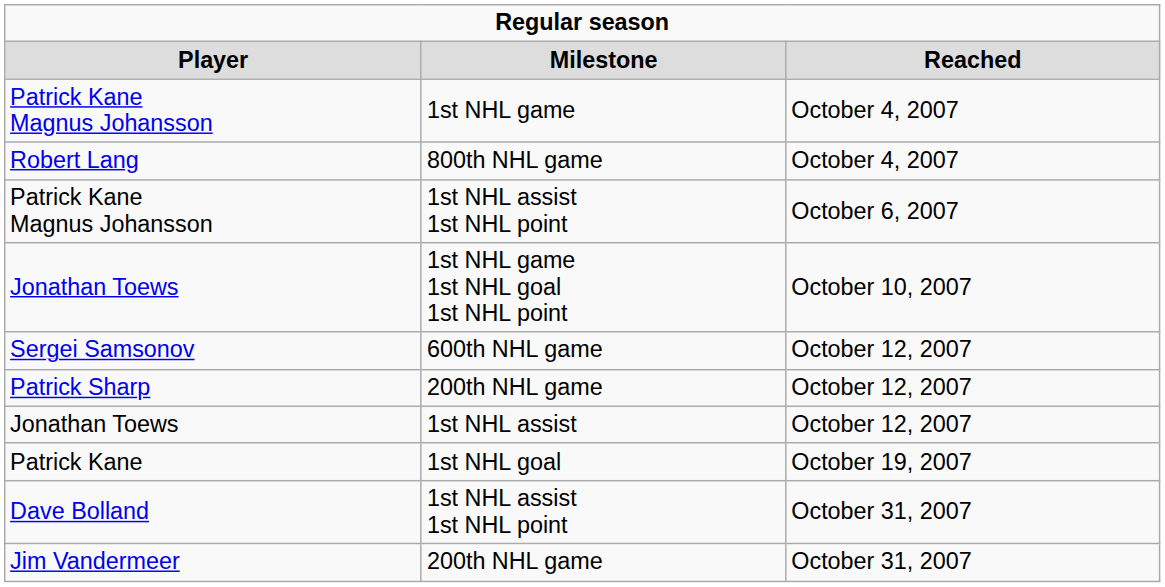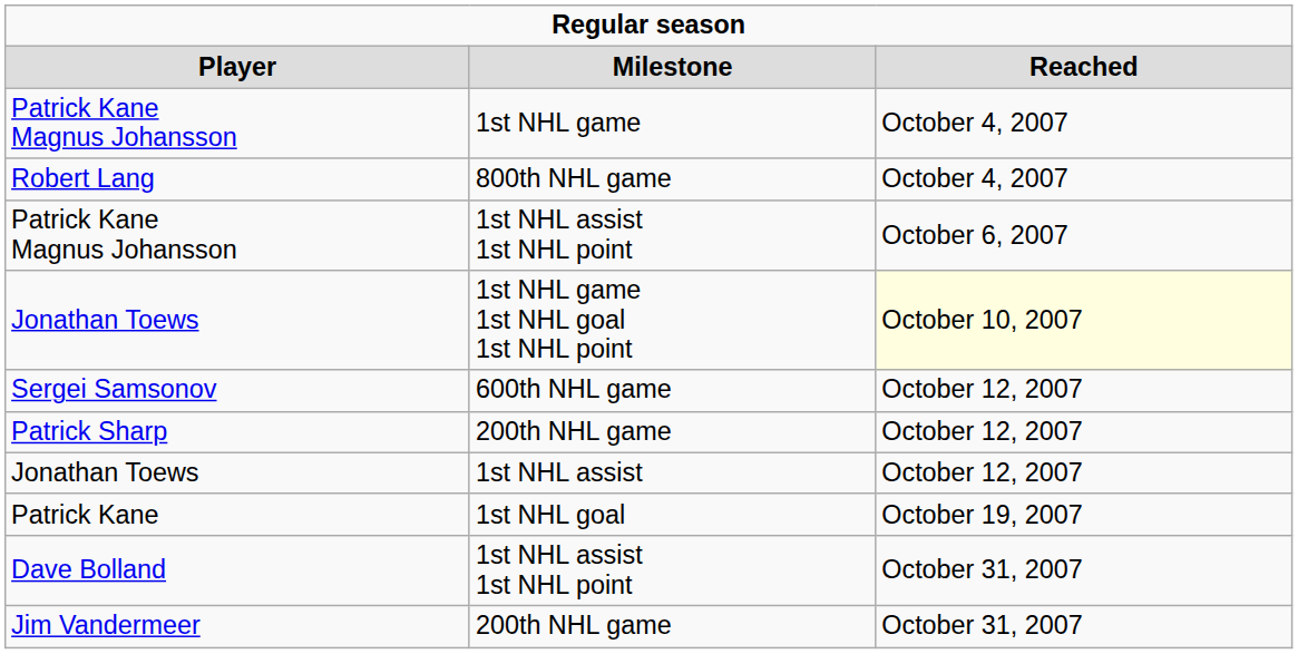Jonathan Toews / 1st NHL game 1st NHL goal 1st NHL point | column 3: no background -> lightyellow background
